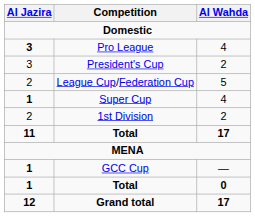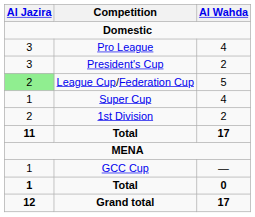Pro League | Al Jazira: bold -> normal
League Cup/Federation Cup | Al Jazira: no background -> lightgreen background
Super Cup | Al Jazira: bold -> normal
GCC Cup | Al Jazira: bold -> normal
